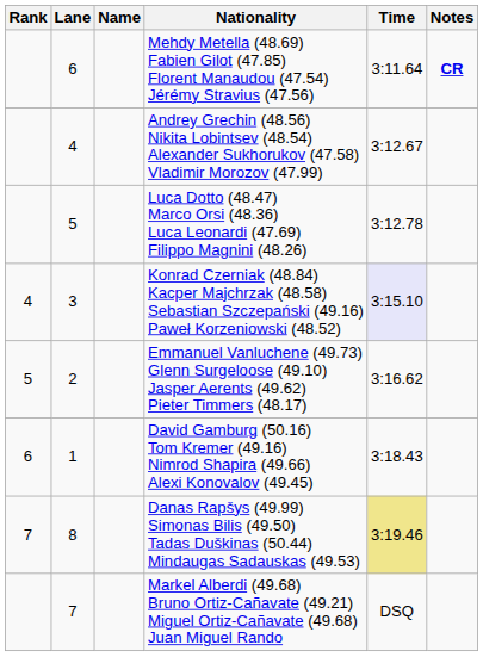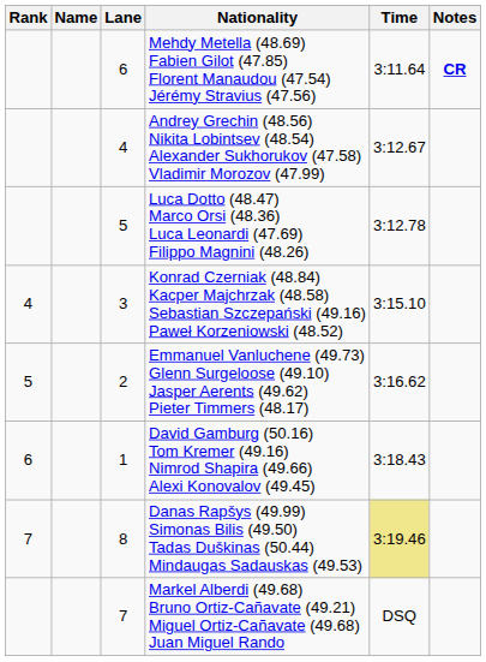columns swapped: Lane <-> Name
row 5 | Time: lavender background -> no background
